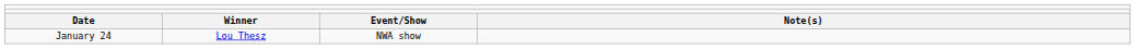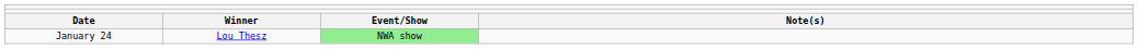January 24 | column 3: no background -> lightgreen background
